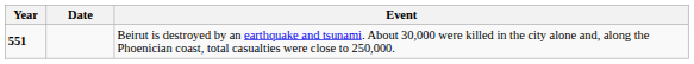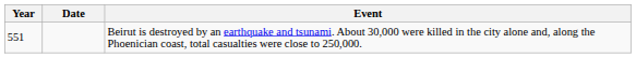row 2 | Year: bold -> normal
